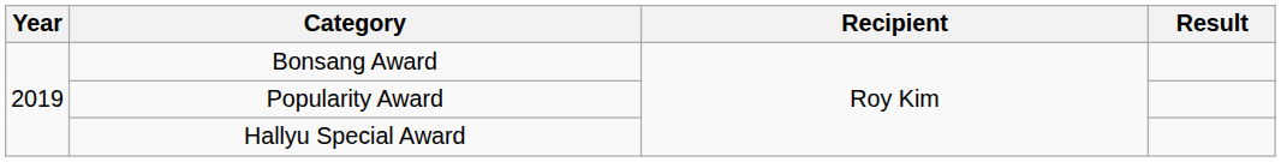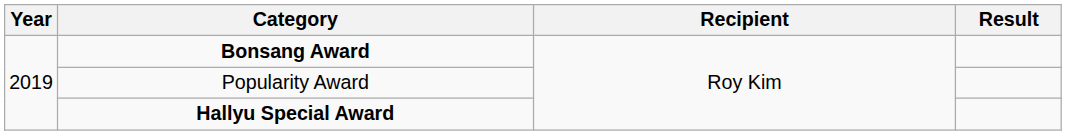Bonsang Award | Category: normal -> bold
Hallyu Special Award | Category: normal -> bold
